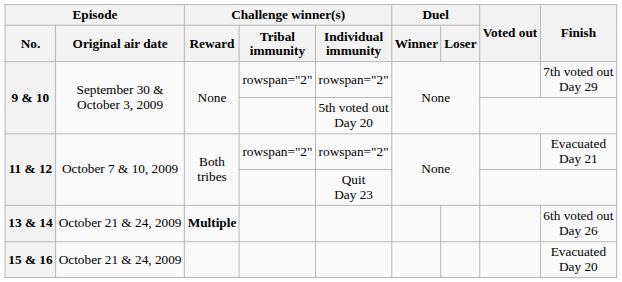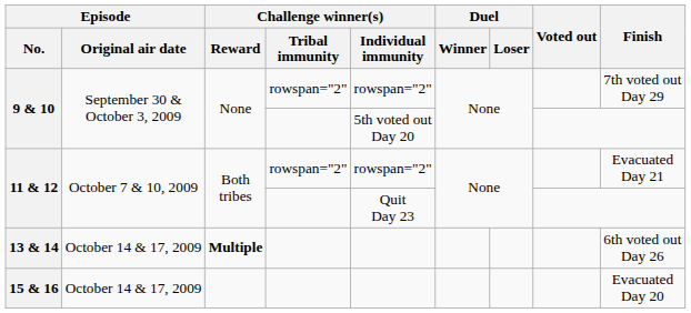13 & 14 | Episode / Original air date: October 21 & 24, 2009 -> October 14 & 17, 2009
15 & 16 | Episode / Original air date: October 21 & 24, 2009 -> October 14 & 17, 2009
